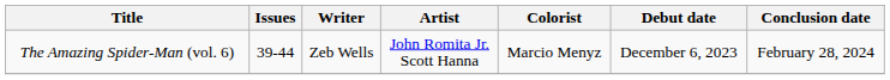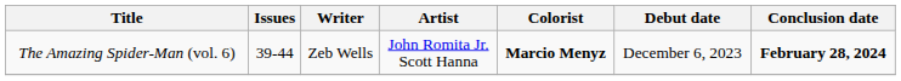The Amazing Spider-Man (vol. 6) | Colorist: normal -> bold
The Amazing Spider-Man (vol. 6) | Conclusion date: normal -> bold
